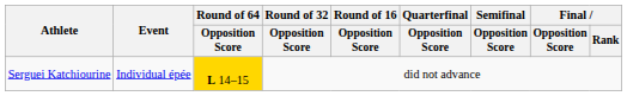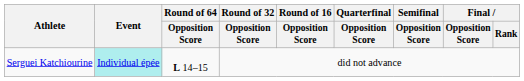Serguei Katchiourine | Event: no background -> paleturquoise background
Serguei Katchiourine | Round of 64 / Opposition Score: gold background -> no background
